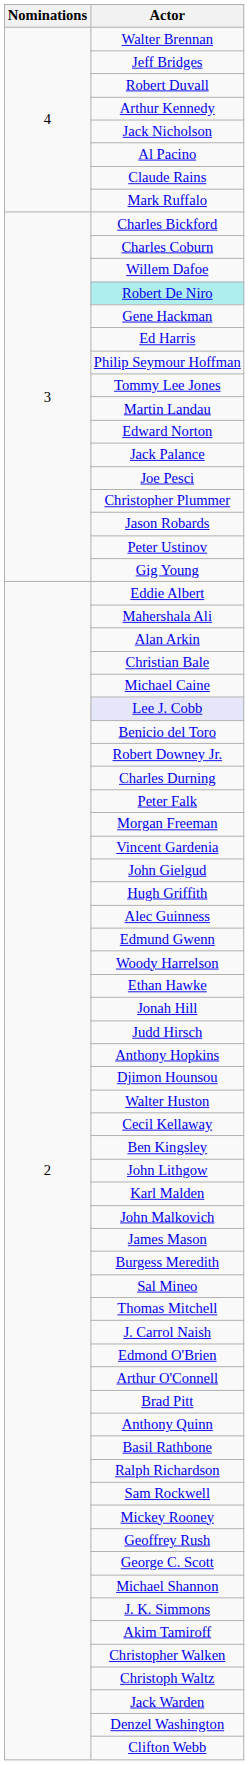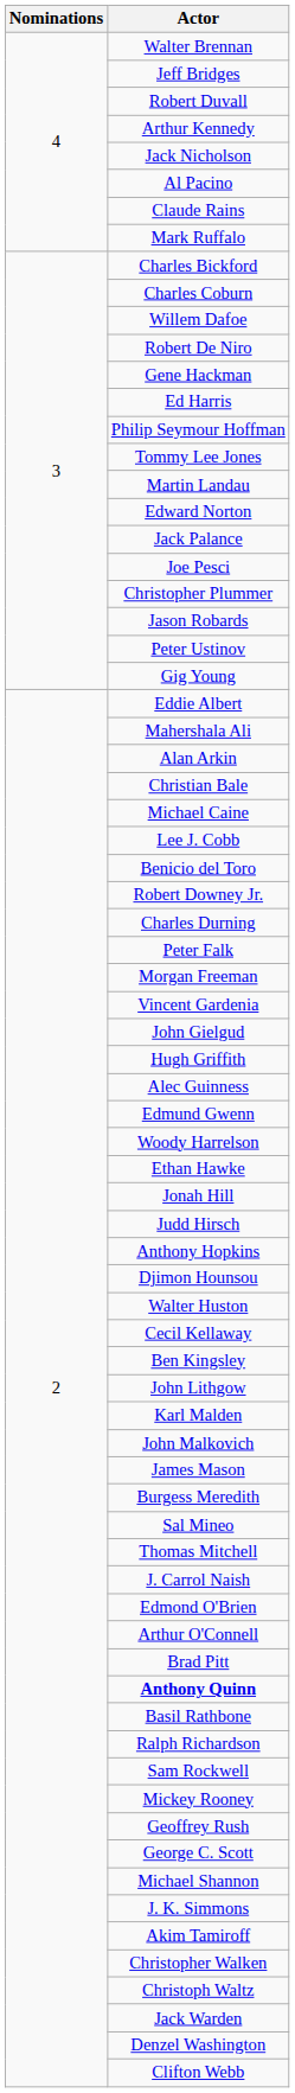Robert De Niro | Actor: paleturquoise background -> no background
Lee J. Cobb | Actor: lavender background -> no background
Anthony Quinn | Actor: normal -> bold
